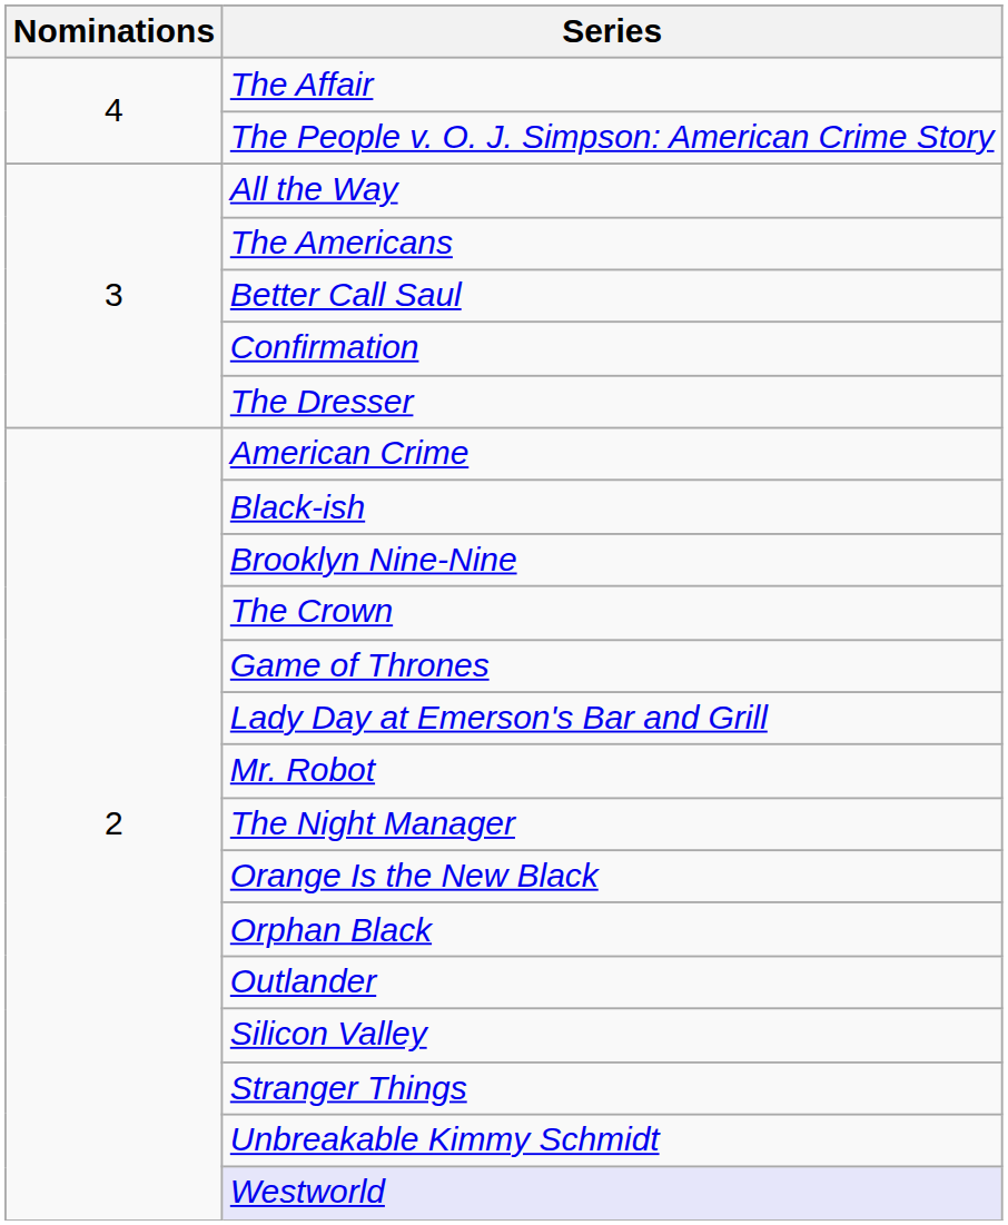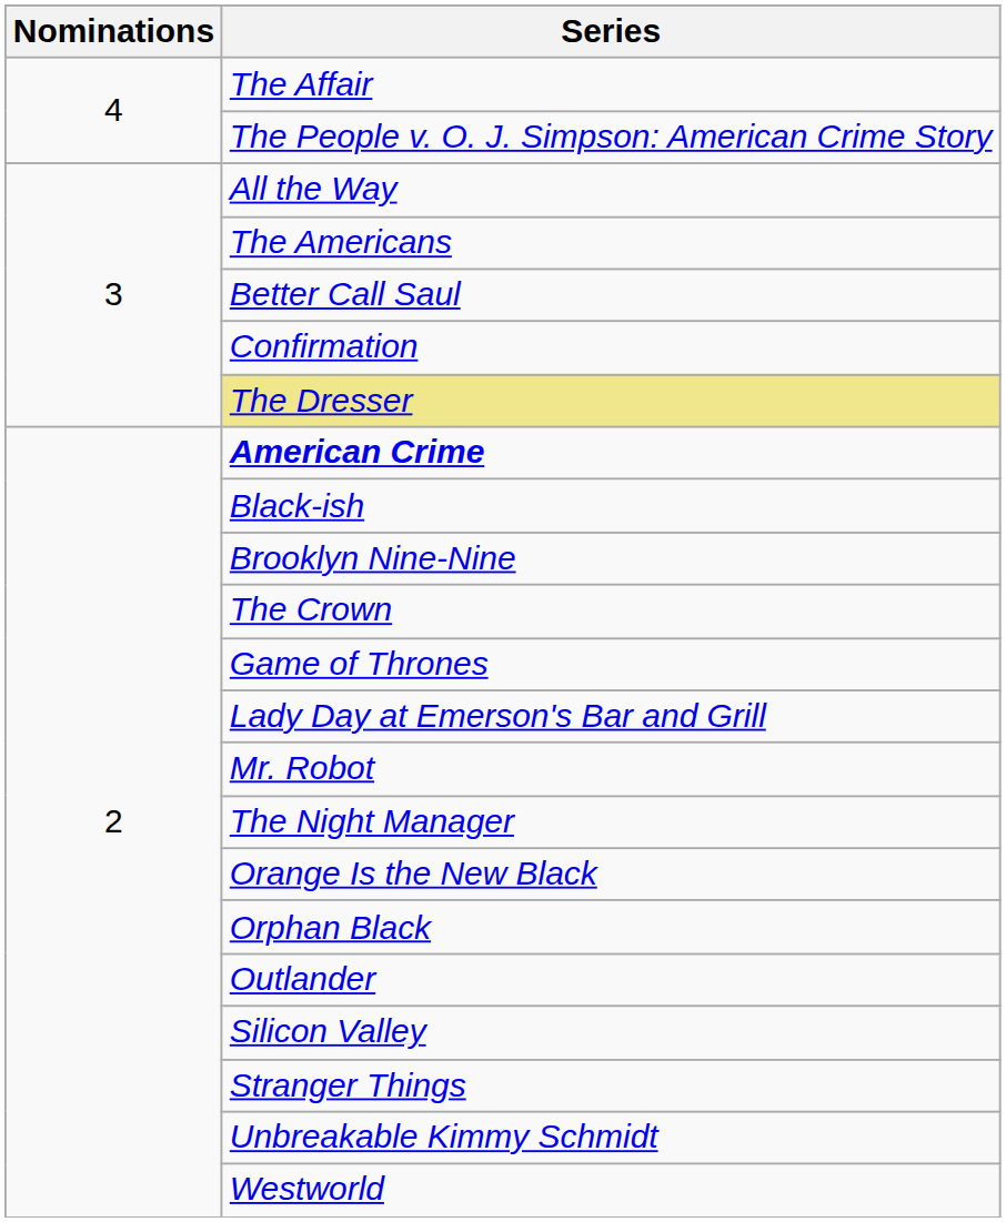The Dresser | Series: no background -> khaki background
American Crime | Series: normal -> bold
Westworld | Series: lavender background -> no background
